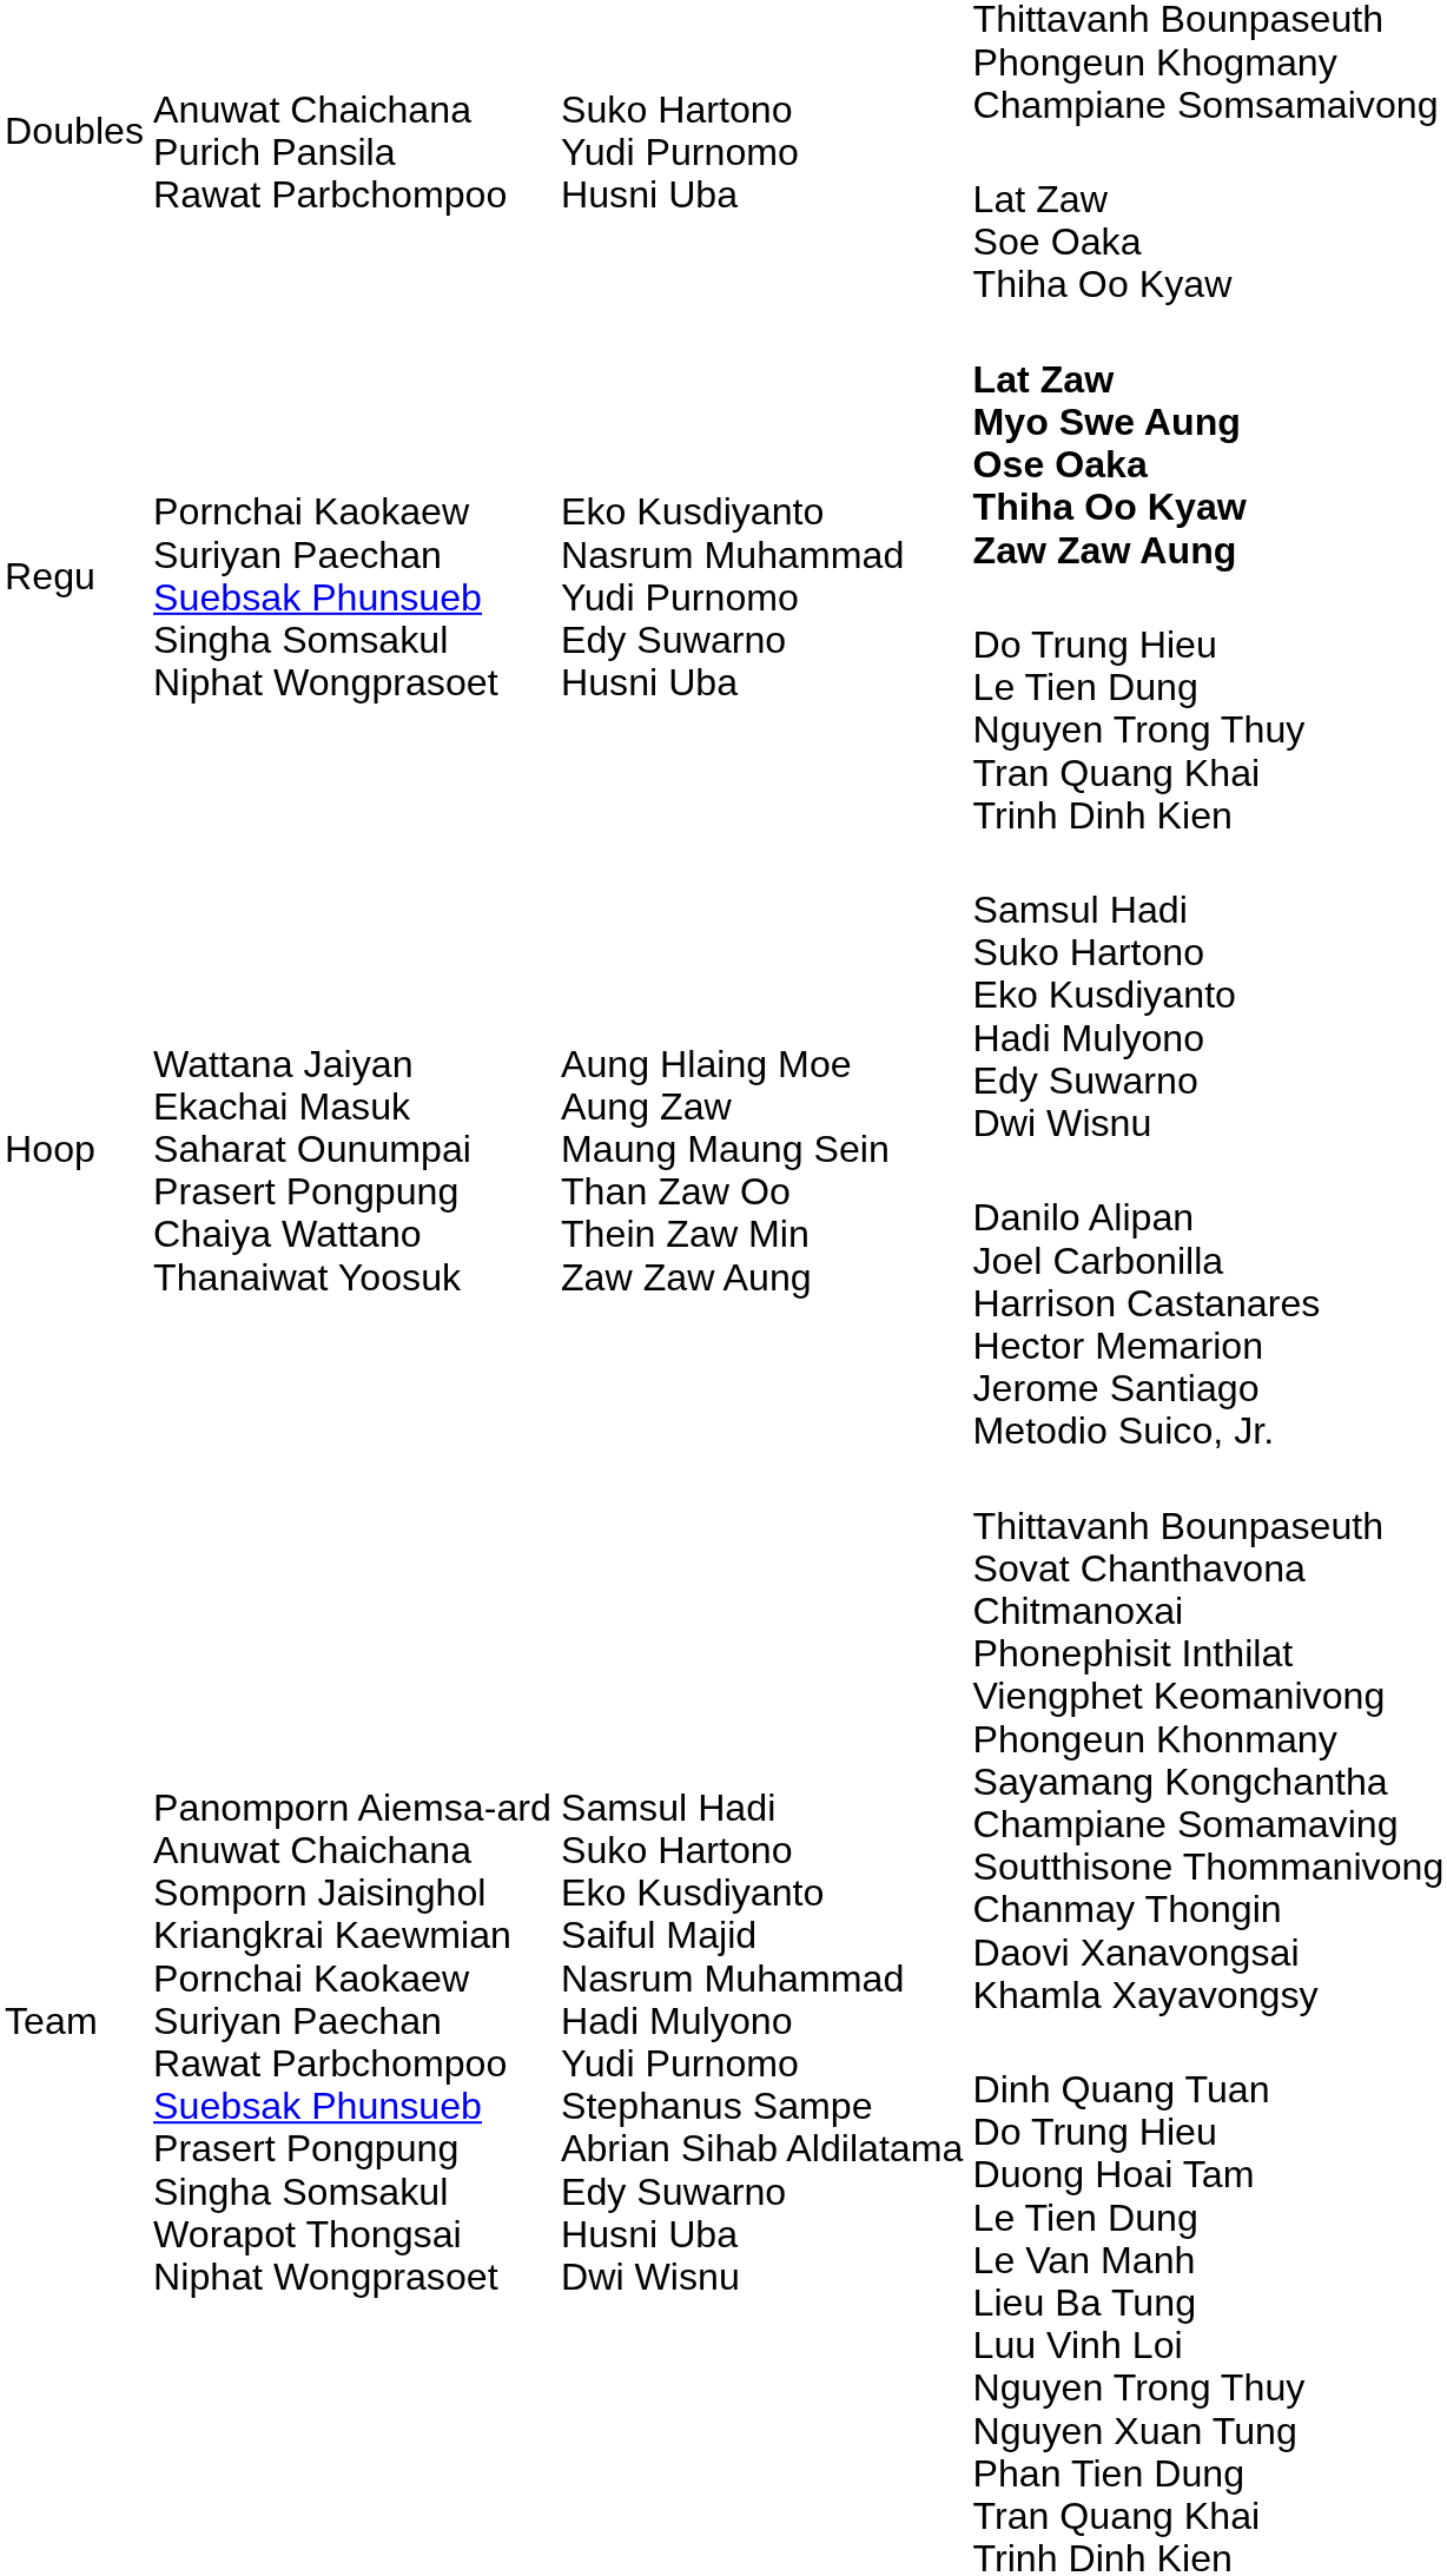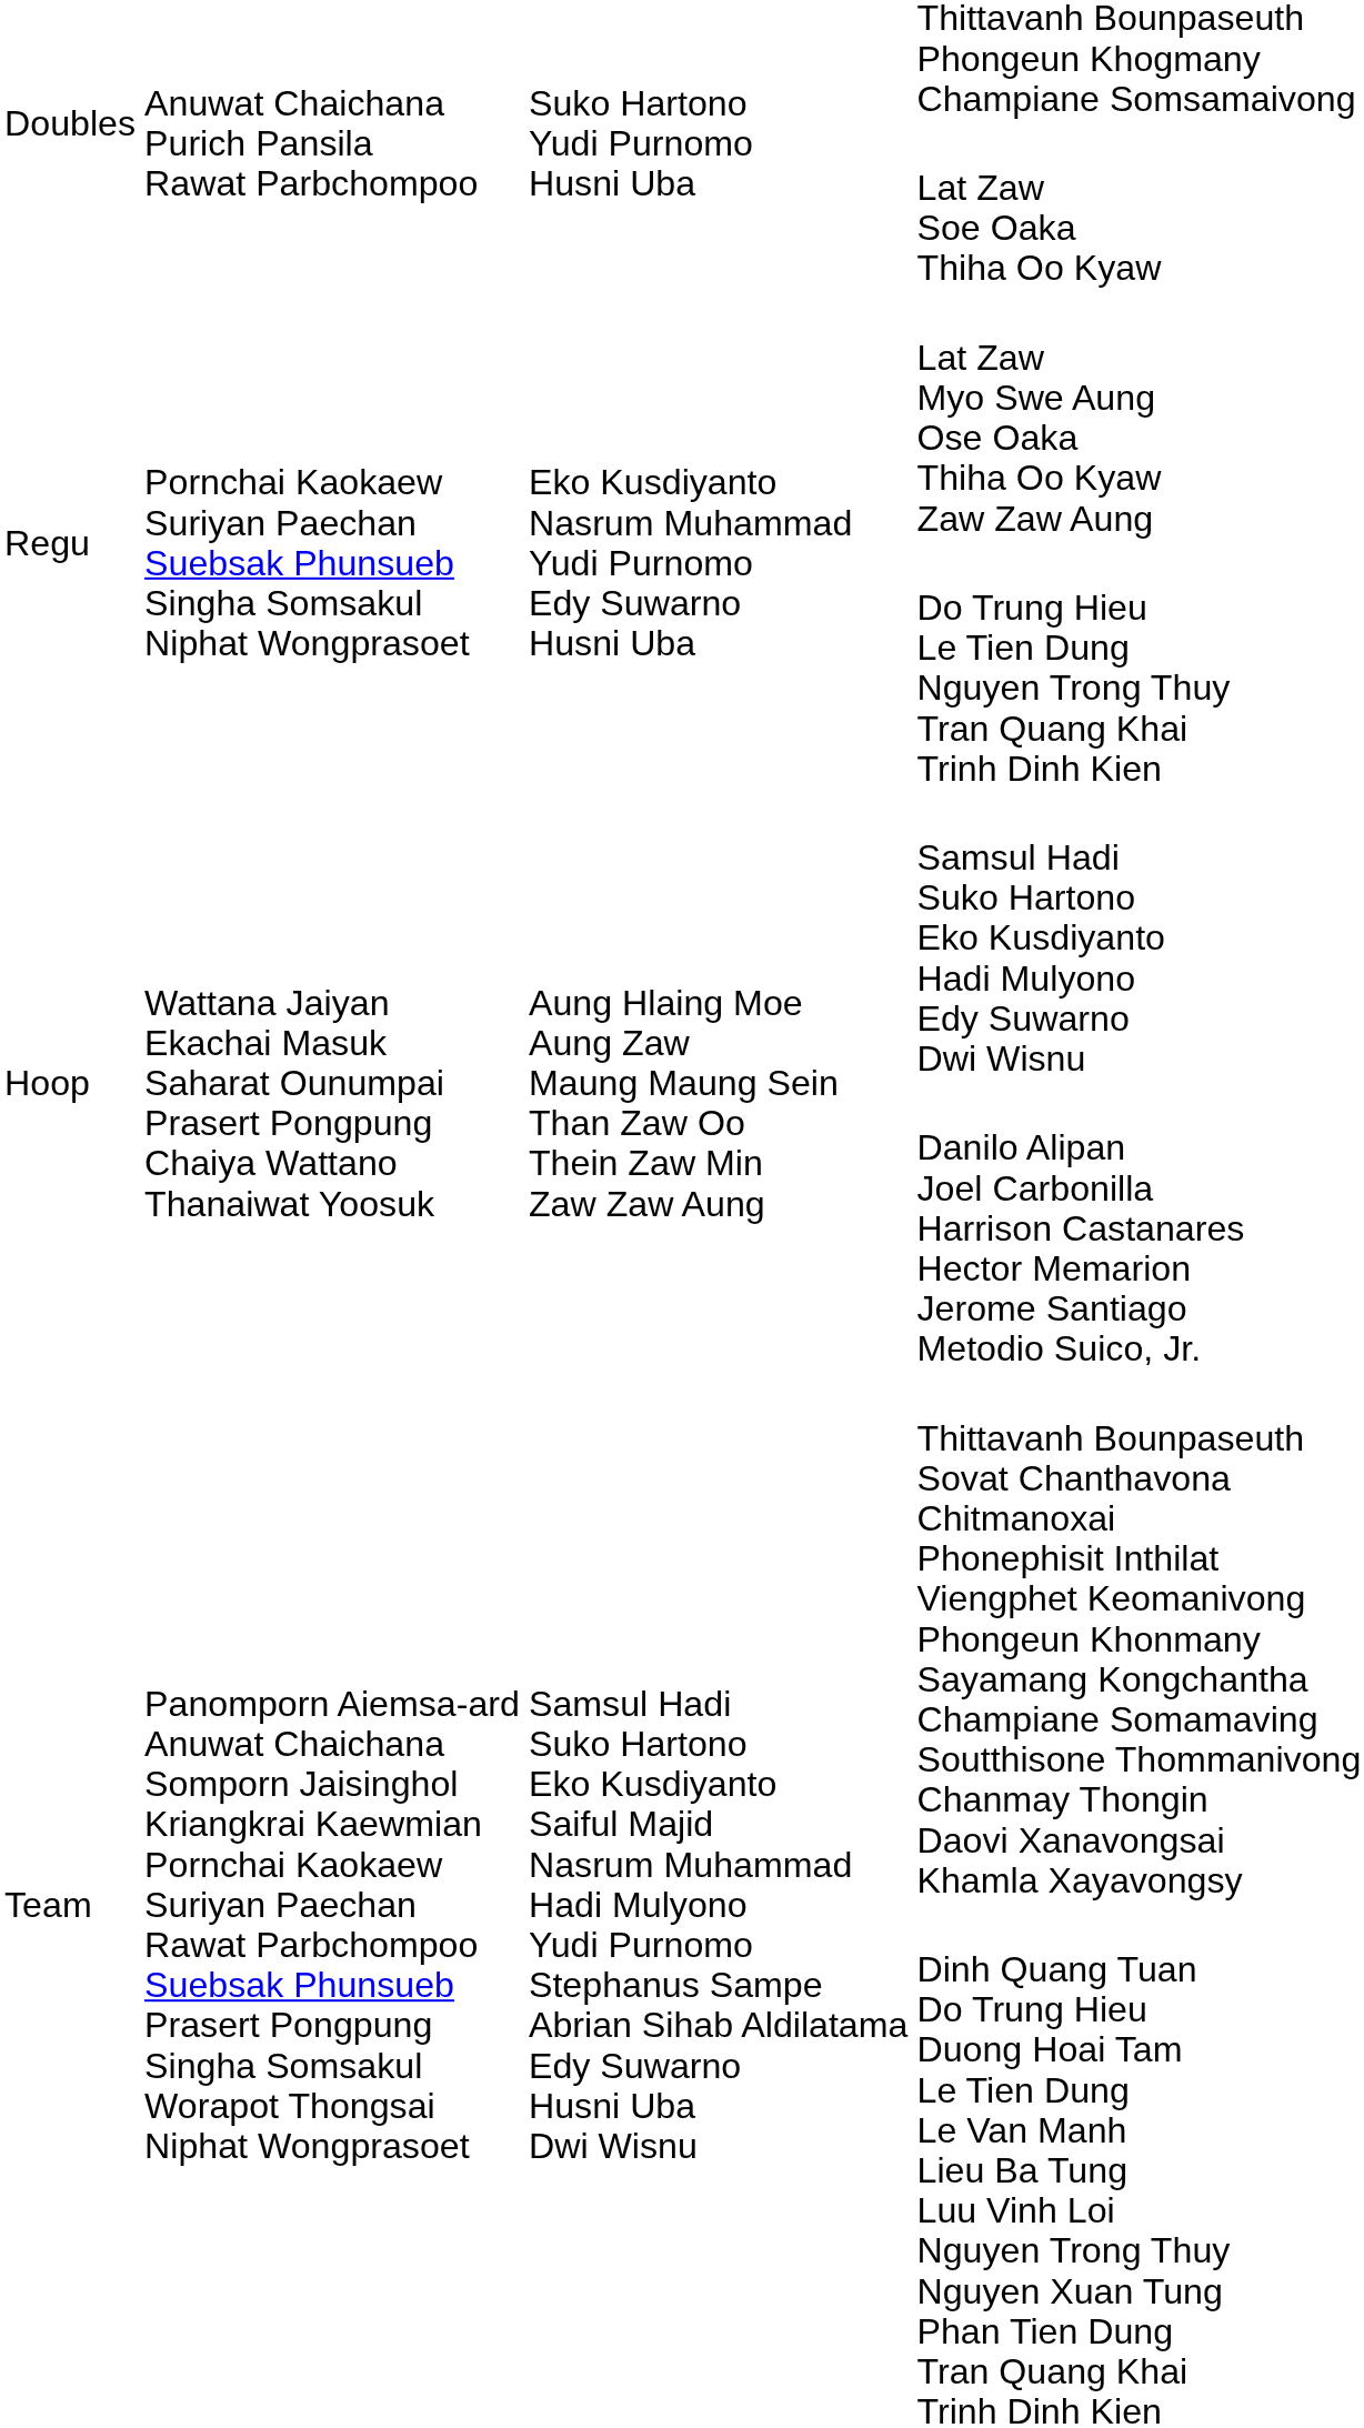Lat Zaw Myo Swe Aung Ose Oaka Thiha Oo Kyaw Zaw Zaw Aung | column 4: bold -> normal
